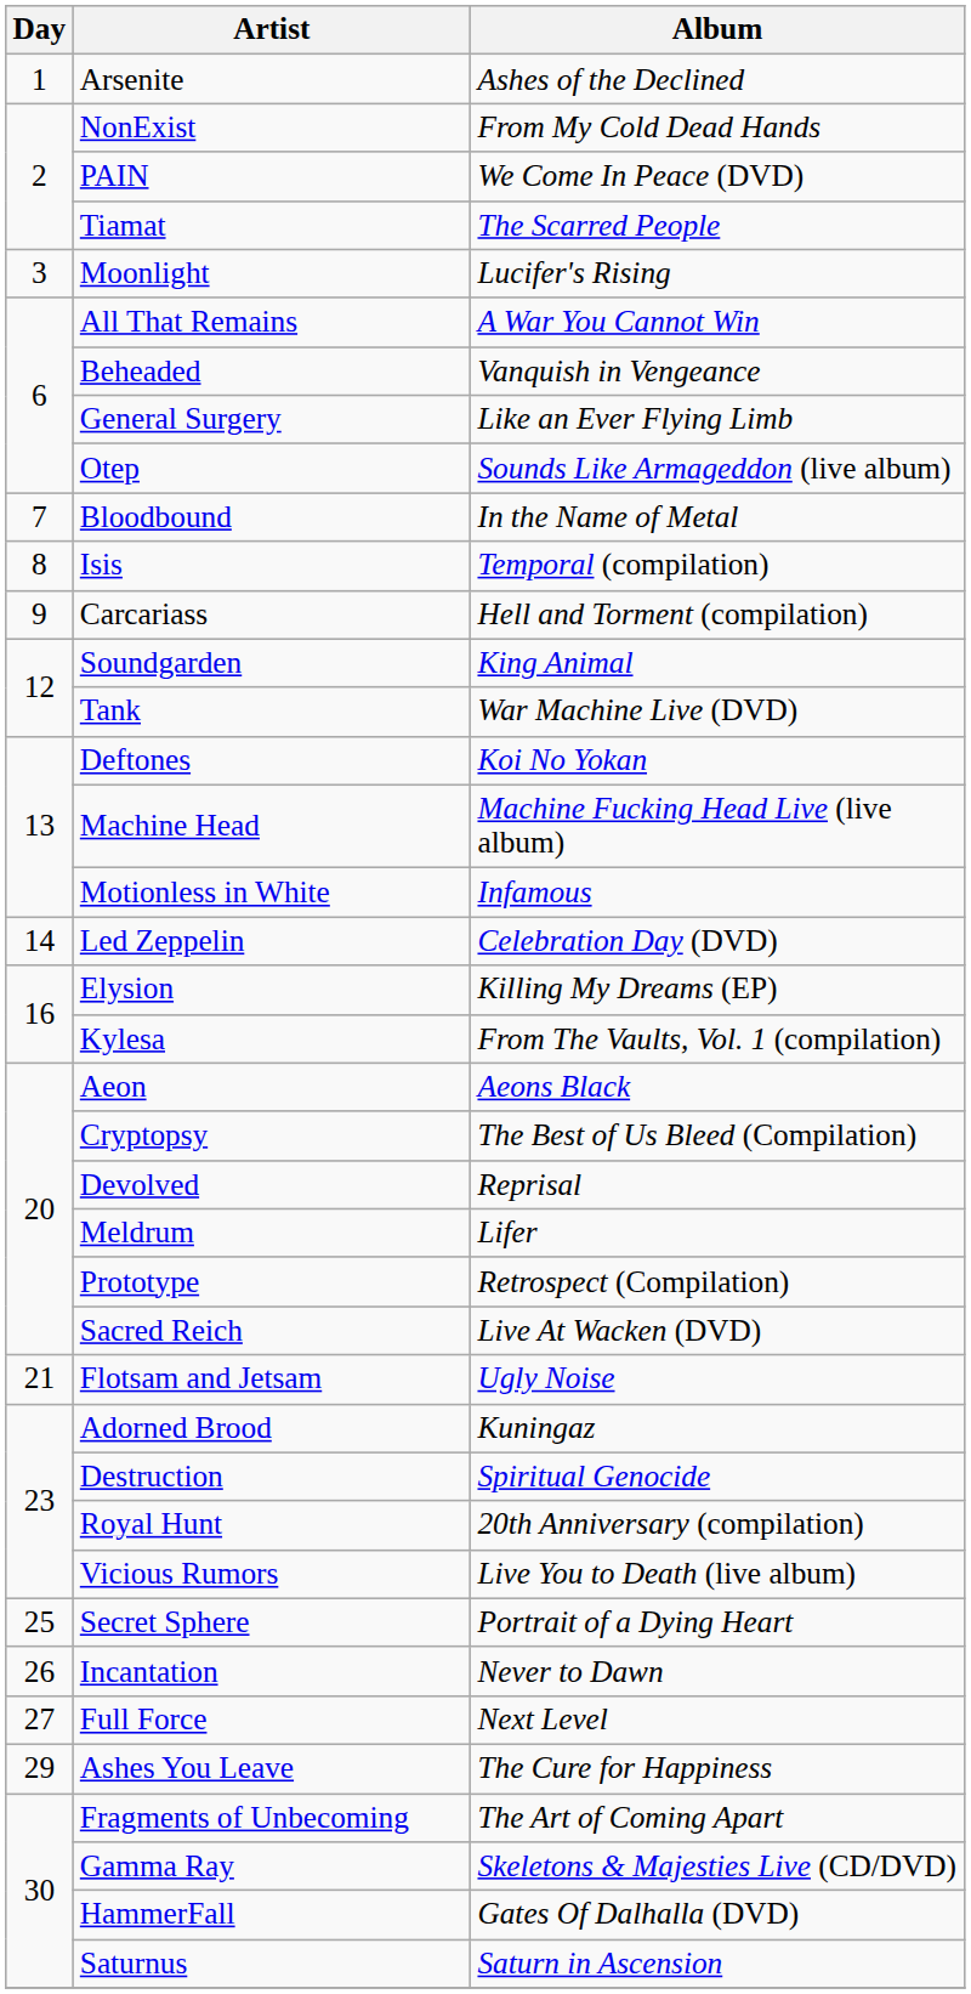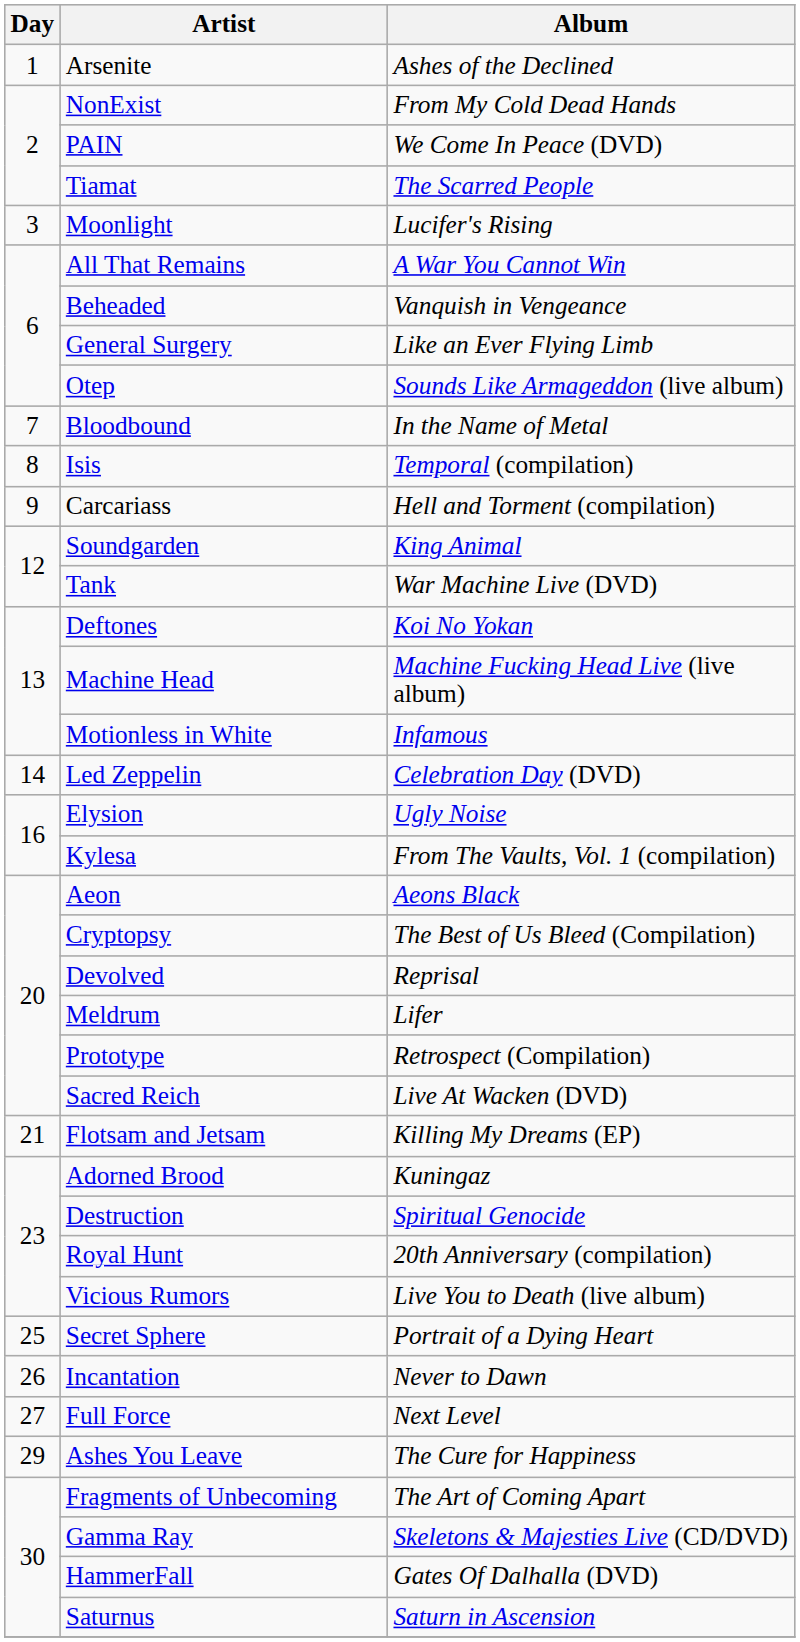Elysion | Album: Killing My Dreams (EP) -> Ugly Noise
Flotsam and Jetsam | Album: Ugly Noise -> Killing My Dreams (EP)
